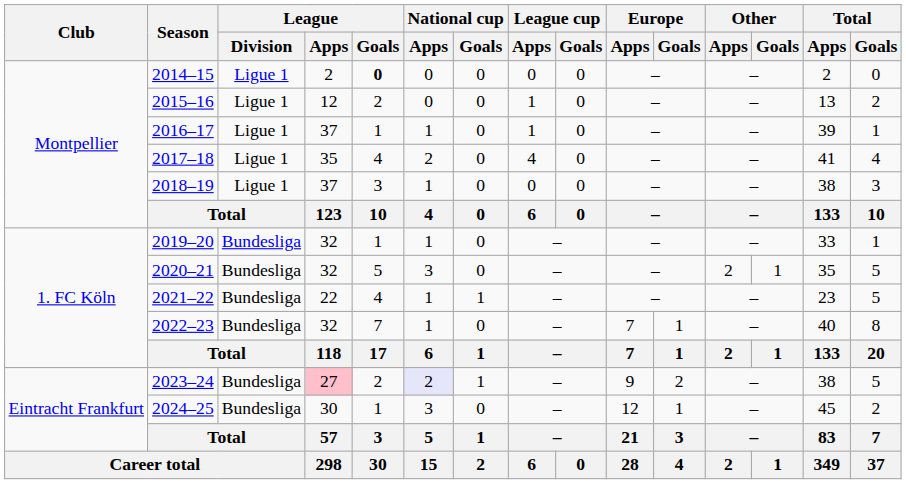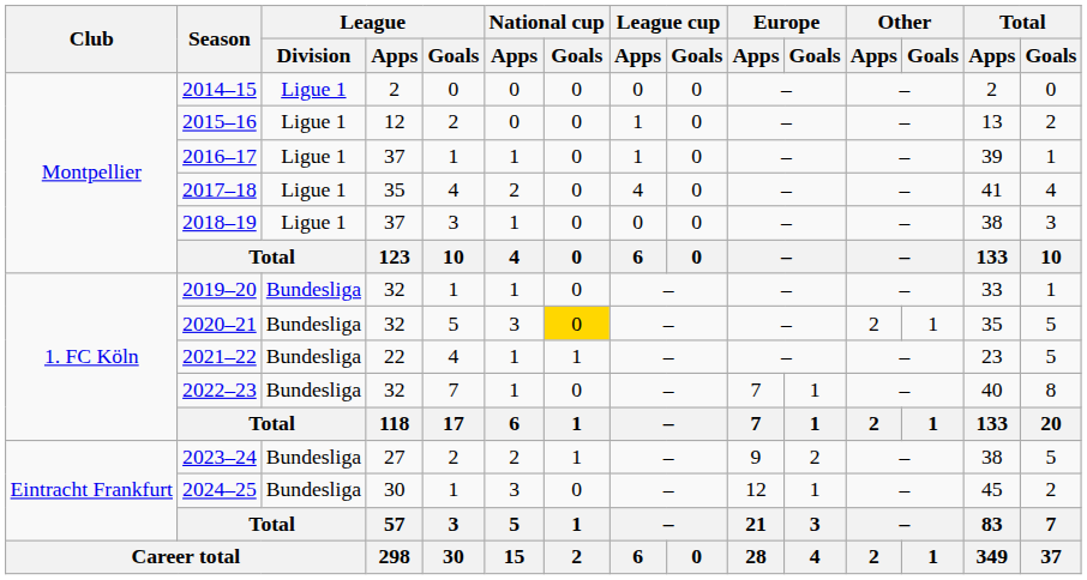2014–15 | League / Goals: bold -> normal
2020–21 | National cup / Goals: no background -> gold background
2023–24 | League / Apps: pink background -> no background
2023–24 | National cup / Apps: lavender background -> no background
